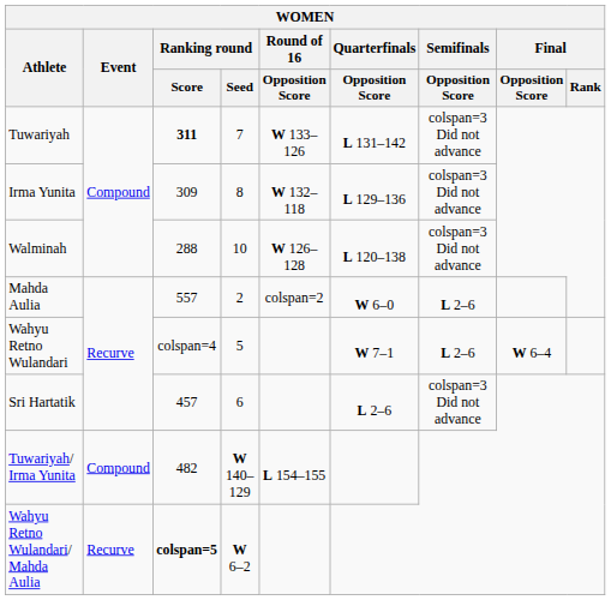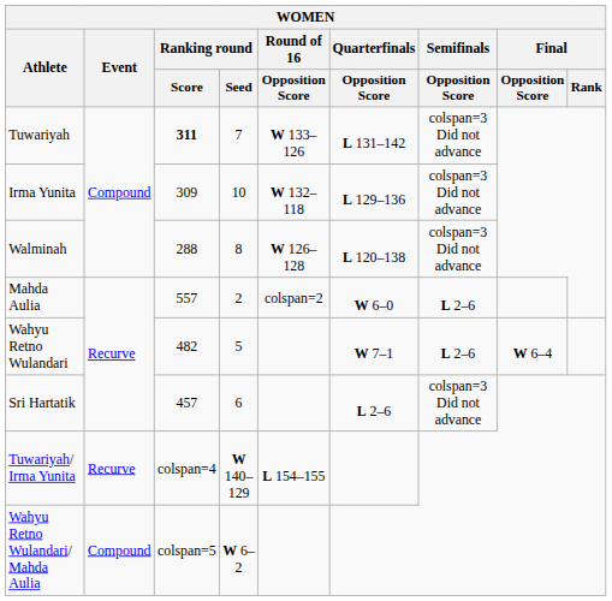Irma Yunita | Ranking round / Seed: 8 -> 10
Walminah | Ranking round / Seed: 10 -> 8
Wahyu Retno Wulandari | Ranking round / Score: colspan=4 -> 482
Tuwariyah/ Irma Yunita | Event: Compound -> Recurve
Tuwariyah/ Irma Yunita | Ranking round / Score: 482 -> colspan=4
Wahyu Retno Wulandari/ Mahda Aulia | Event: Recurve -> Compound
Wahyu Retno Wulandari/ Mahda Aulia | Ranking round / Score: bold -> normal
